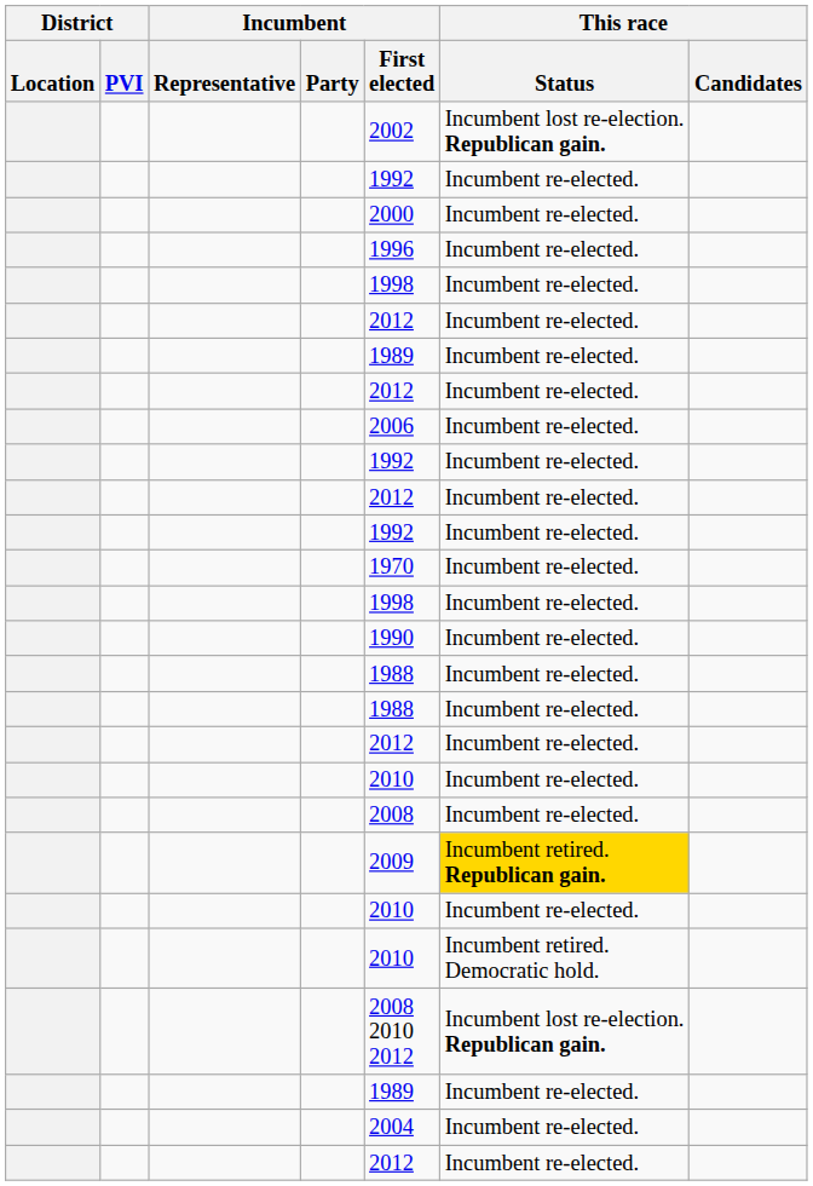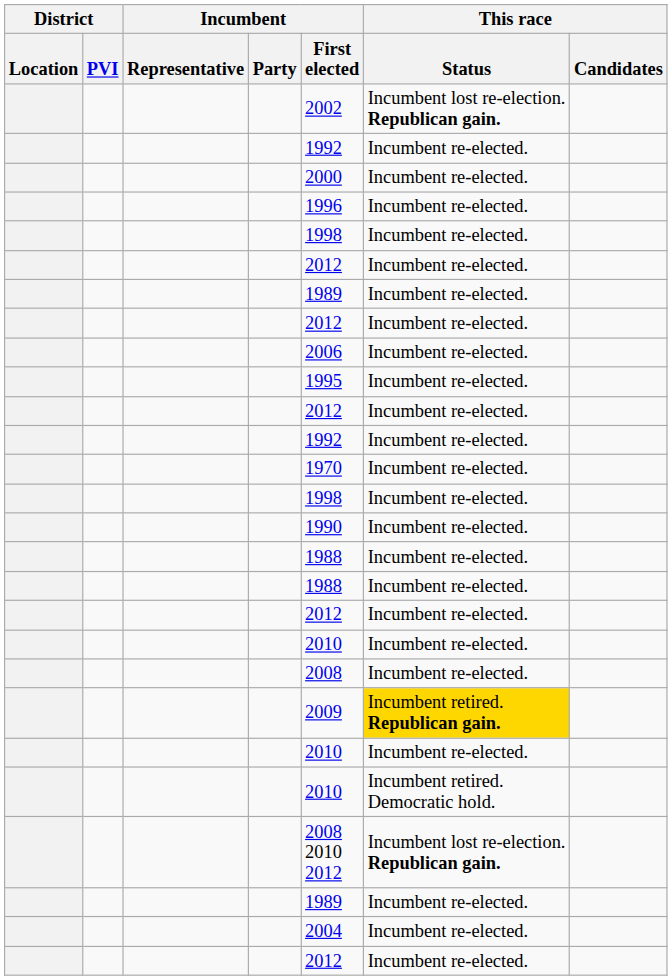row 12 | Incumbent / First elected: 1992 -> 1995
